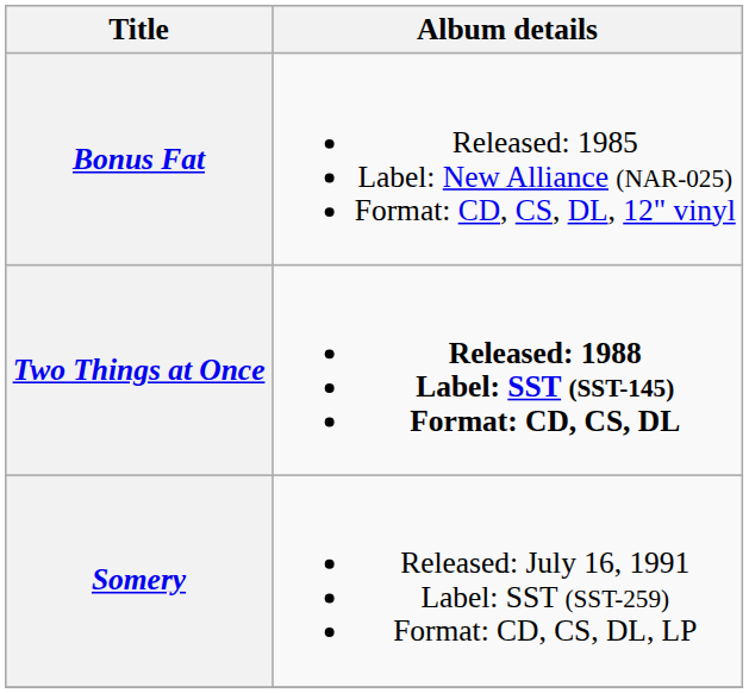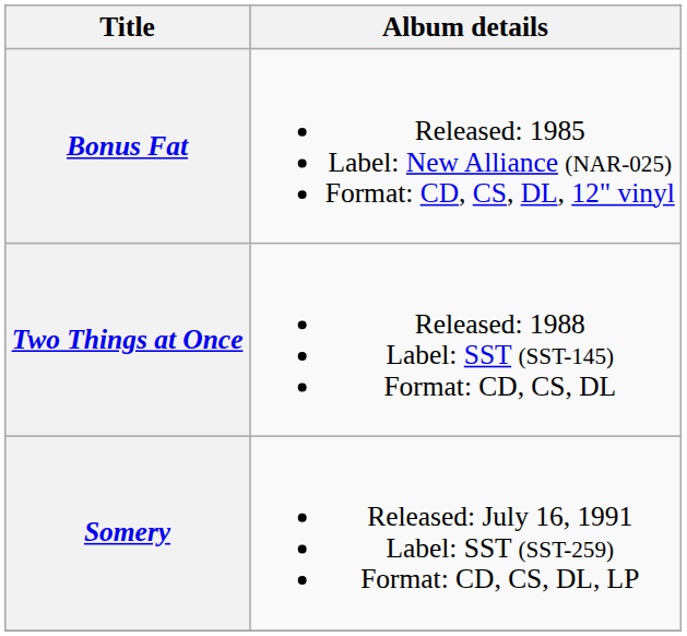Two Things at Once | Album details: bold -> normal
